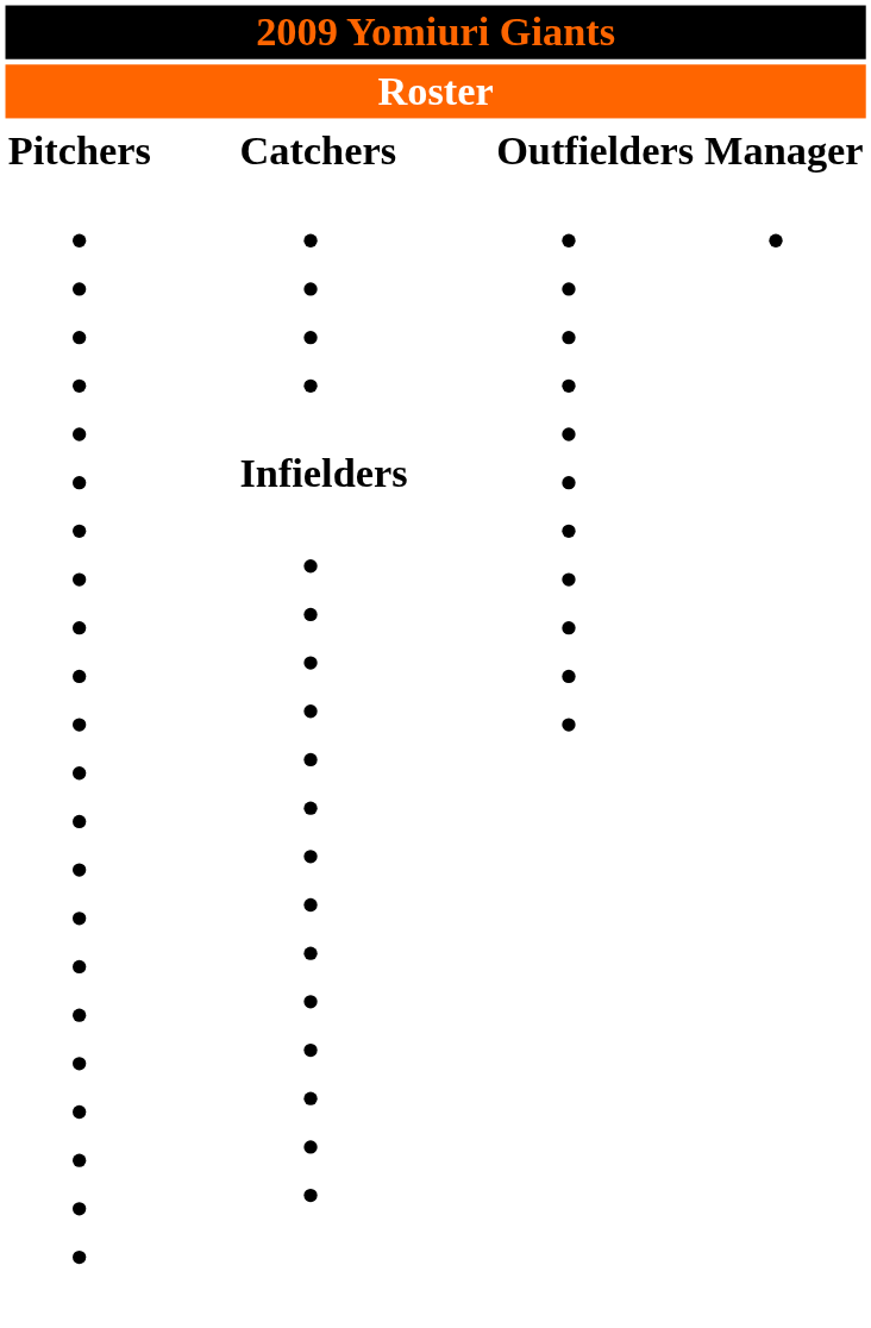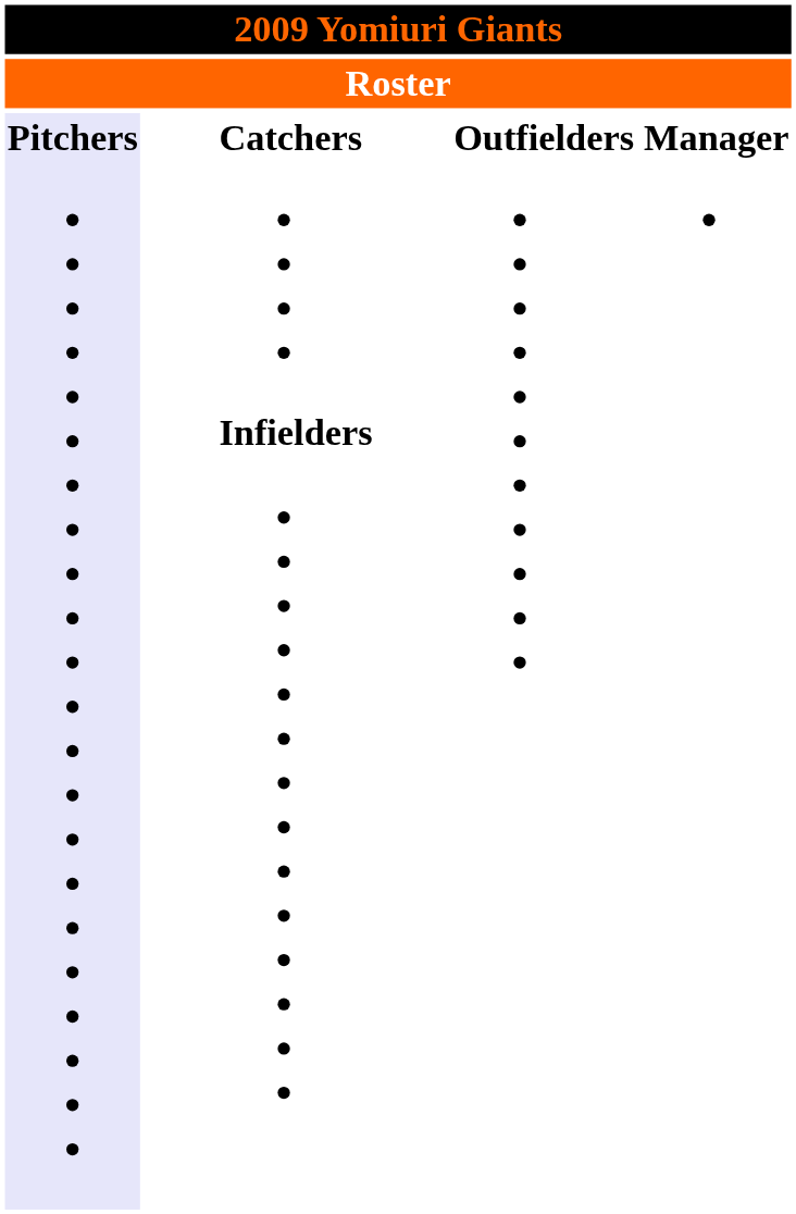Pitchers | column 1: no background -> lavender background
